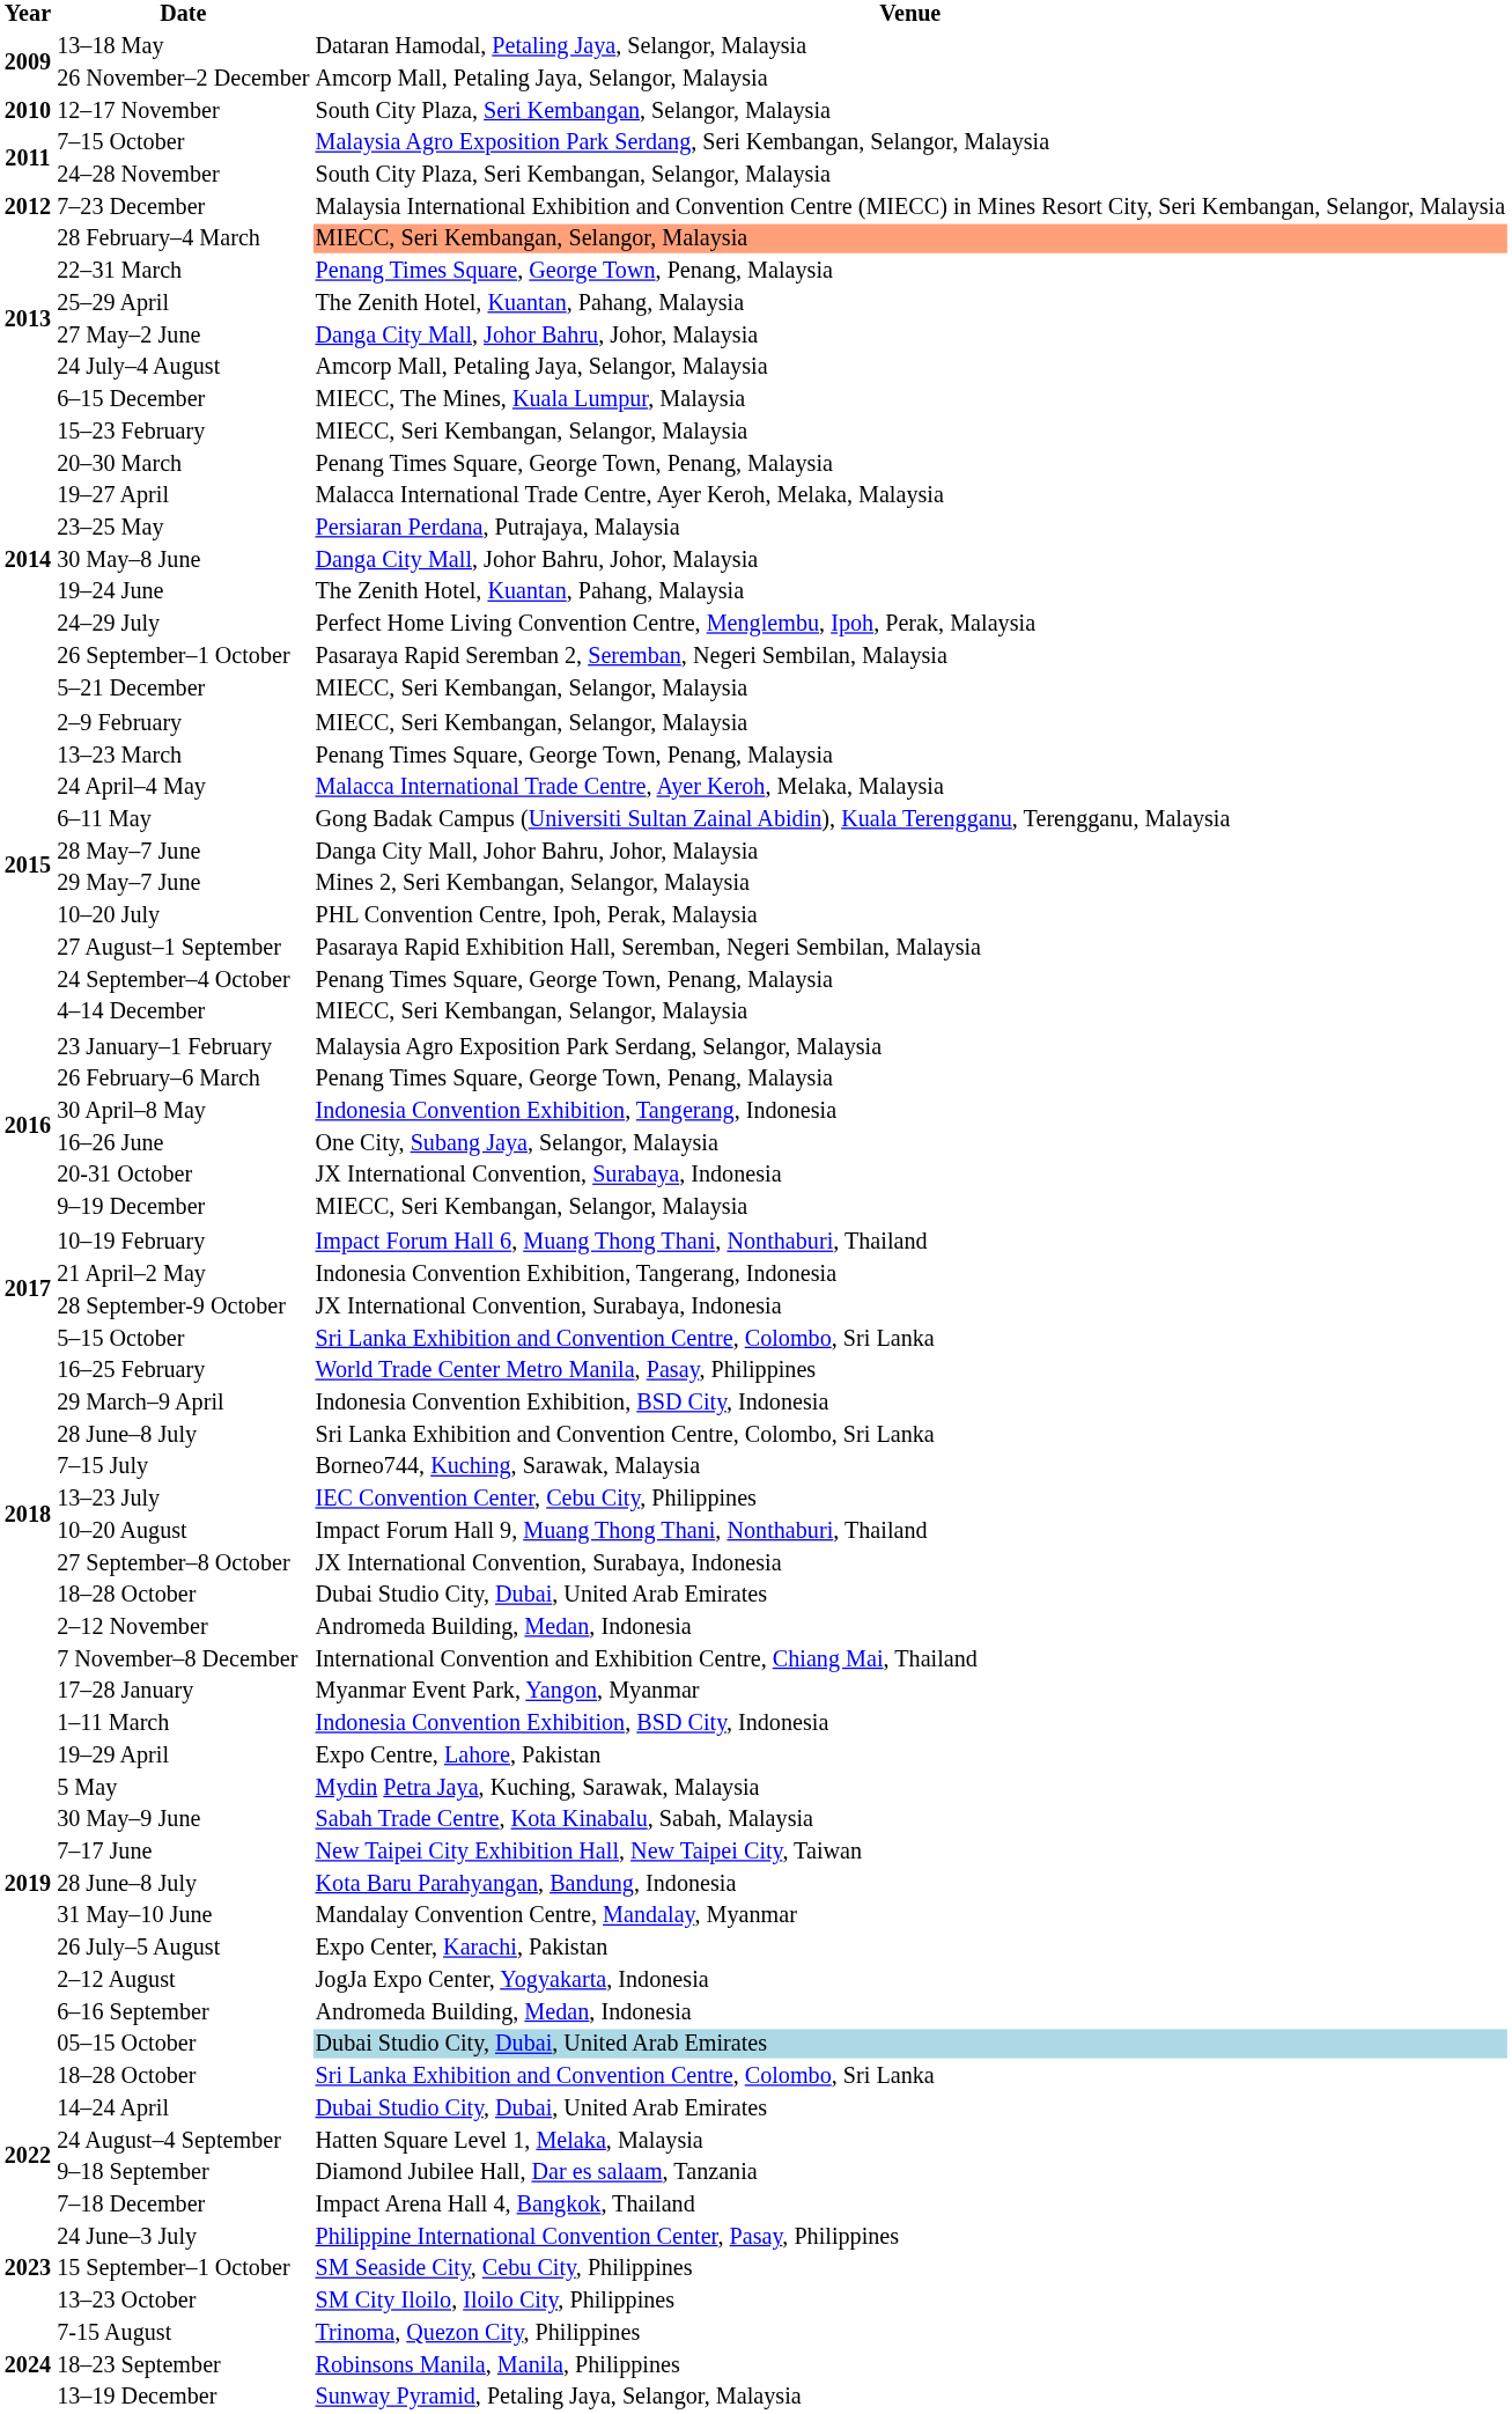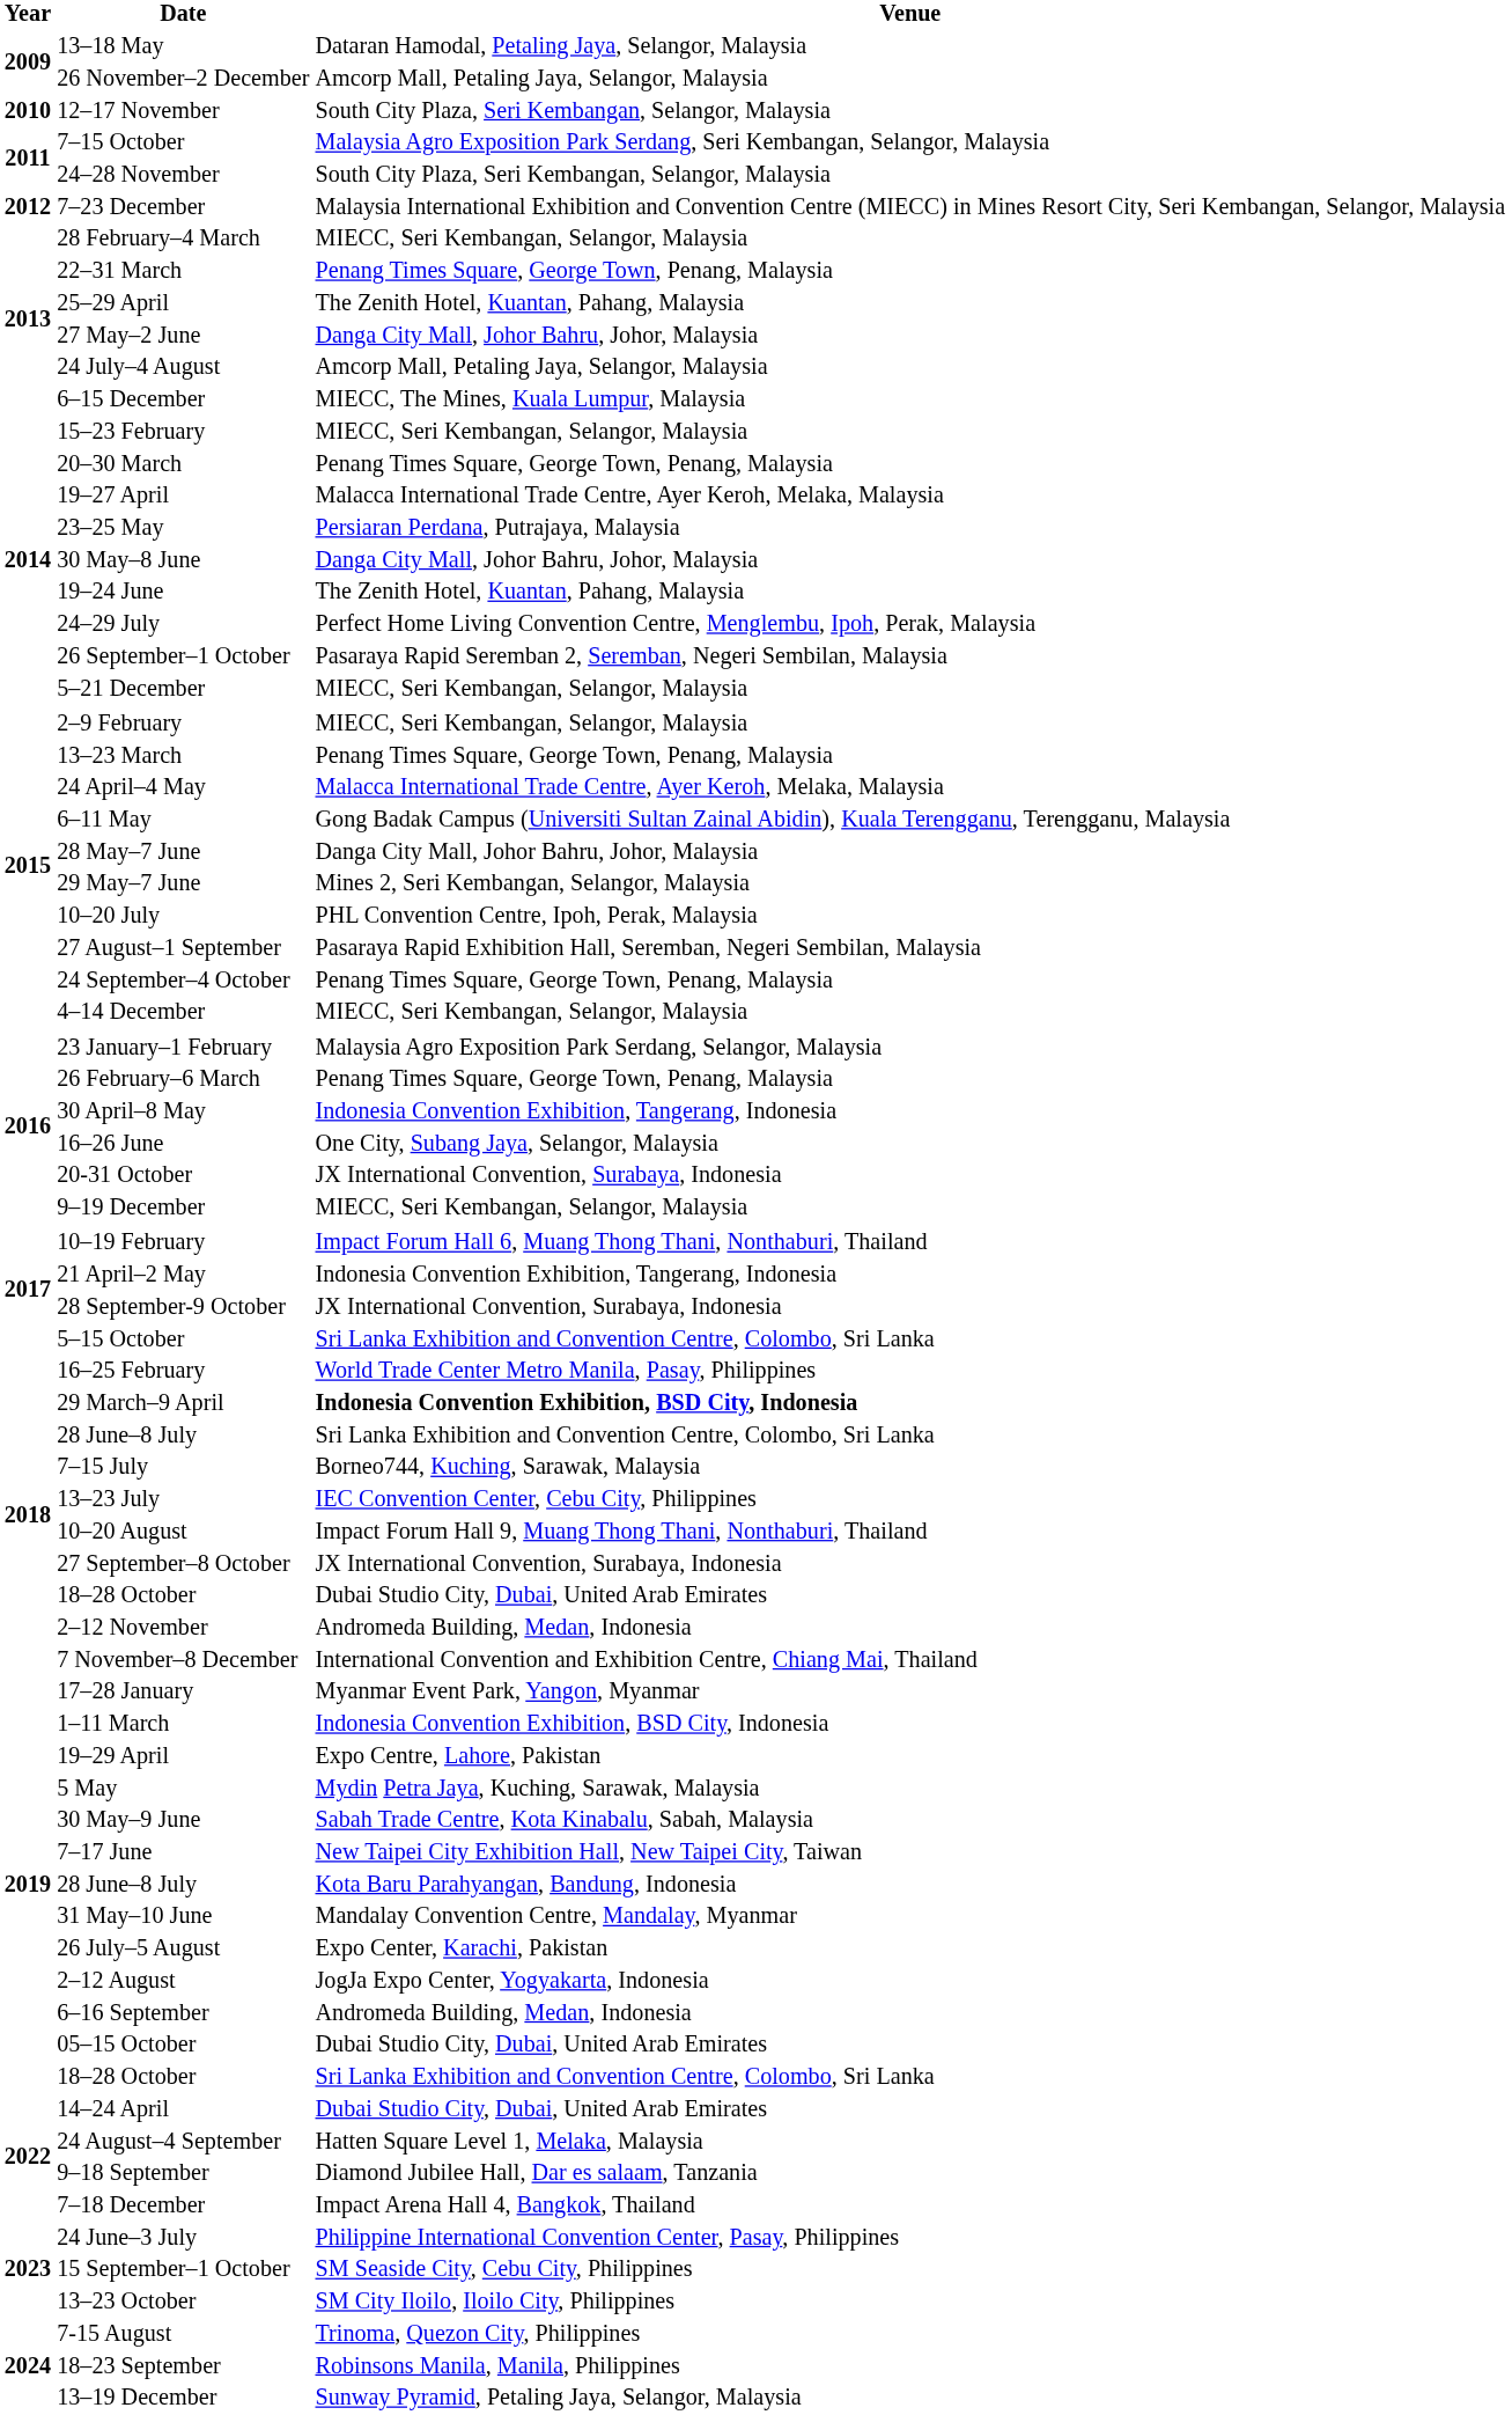28 February–4 March | Venue: lightsalmon background -> no background
29 March–9 April | Venue: normal -> bold
05–15 October | Venue: lightblue background -> no background
